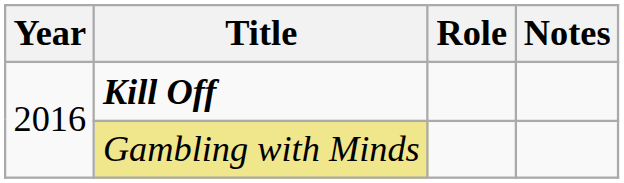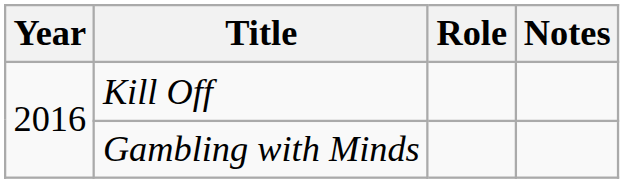Kill Off | Title: bold -> normal
Gambling with Minds | Title: khaki background -> no background
